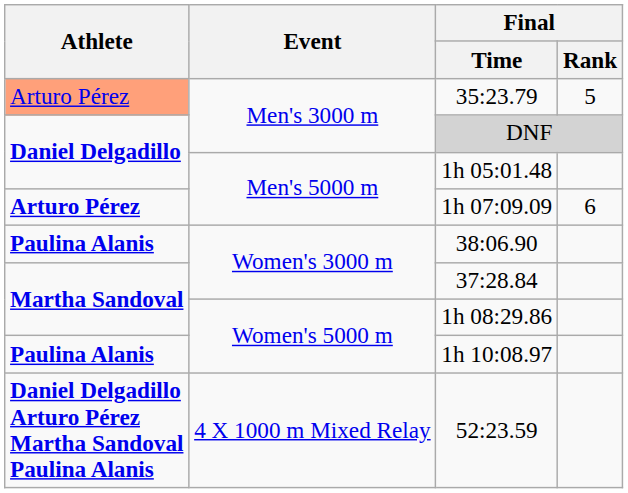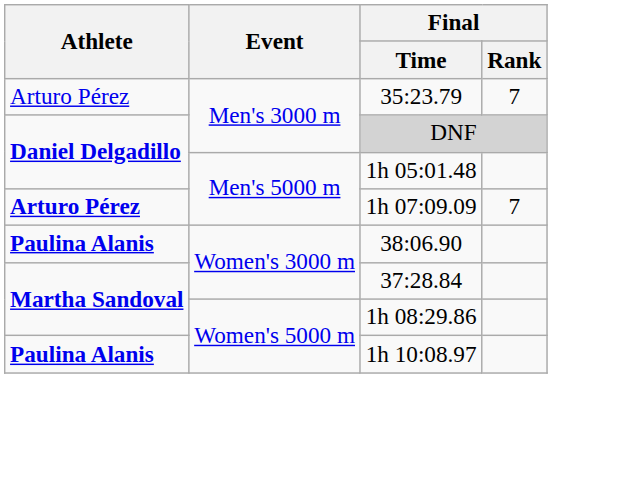35:23.79 | Athlete: lightsalmon background -> no background
35:23.79 | Final / Rank: 5 -> 7
1h 07:09.09 | Final / Rank: 6 -> 7
- row: Daniel Delgadillo Arturo Pérez Martha Sandoval Paulina Alanis | 4 X 1000 m Mixed Relay | 52:23.59
